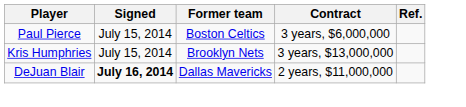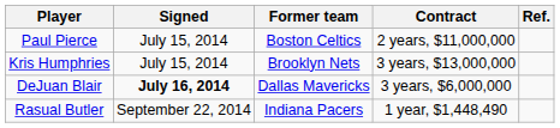Paul Pierce | Contract: 3 years, $6,000,000 -> 2 years, $11,000,000
DeJuan Blair | Contract: 2 years, $11,000,000 -> 3 years, $6,000,000
+ row: Rasual Butler | September 22, 2014 | Indiana Pacers | 1 year, $1,448,490
